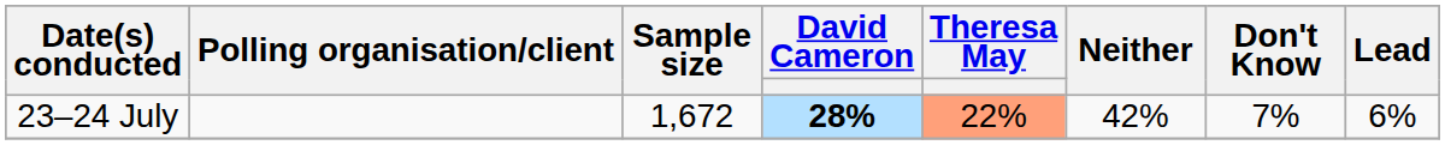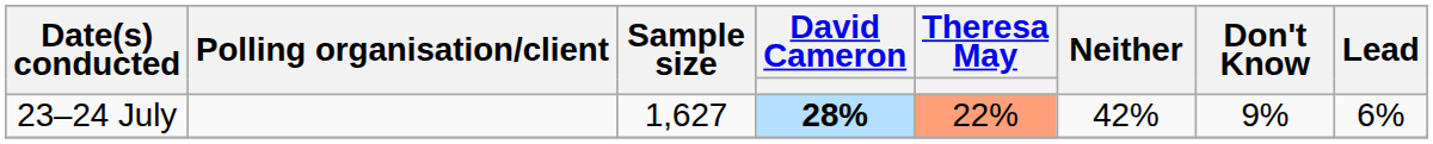23–24 July | Sample size: 1,672 -> 1,627
23–24 July | Don't Know: 7% -> 9%
